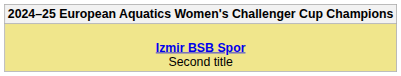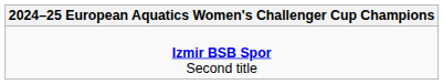row 2 | column 1: khaki background -> no background
